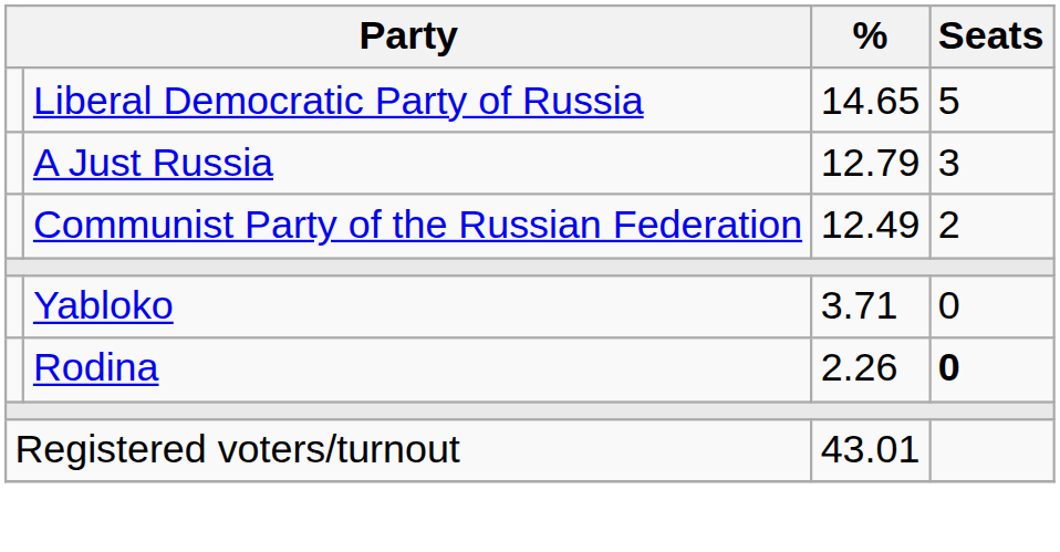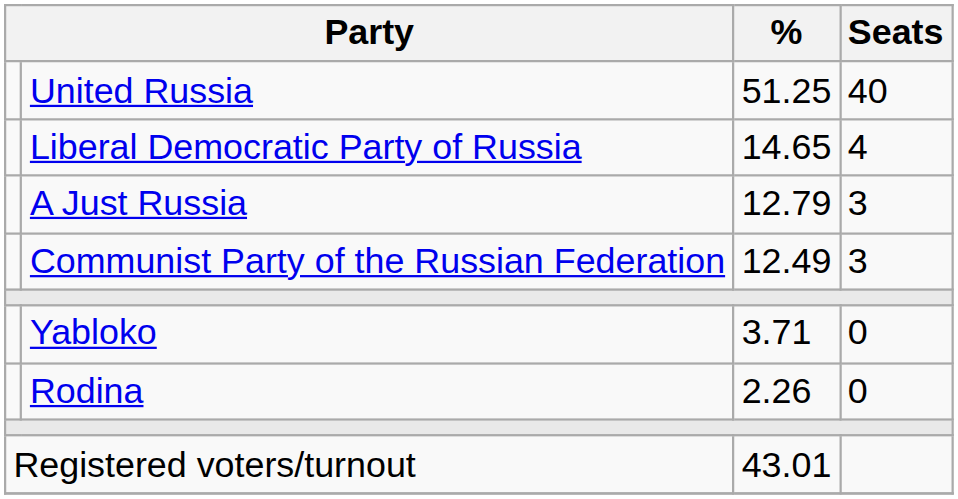+ row: United Russia | 51.25 | 40
Liberal Democratic Party of Russia | Seats: 5 -> 4
Communist Party of the Russian Federation | Seats: 2 -> 3
Rodina | Seats: bold -> normal
